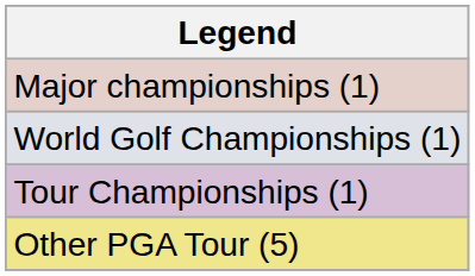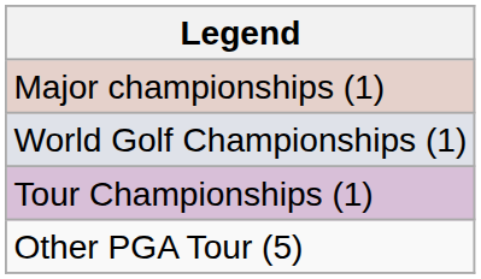row 5 | column 1: khaki background -> no background
